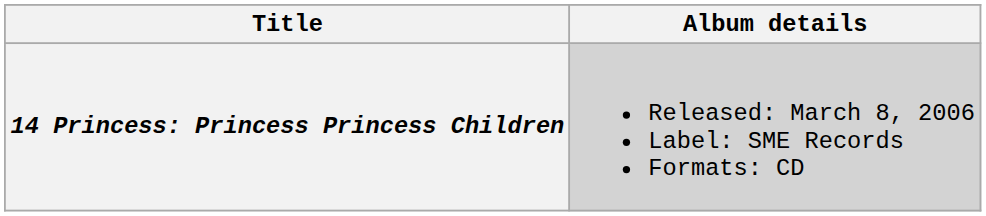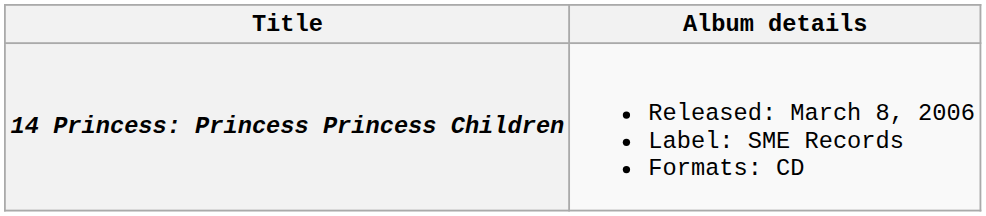14 Princess: Princess Princess Children | Album details: lightgrey background -> no background
